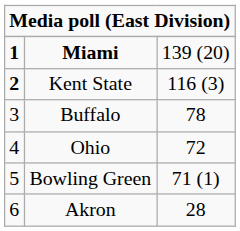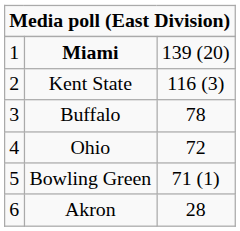Miami | column 1: bold -> normal
Kent State | column 1: bold -> normal
